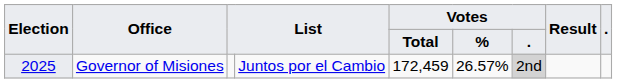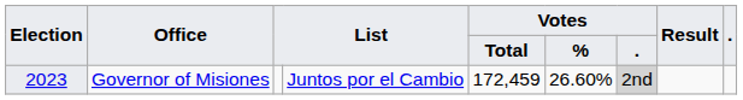Governor of Misiones | Election: 2025 -> 2023
Governor of Misiones | Votes / %: 26.57% -> 26.60%
